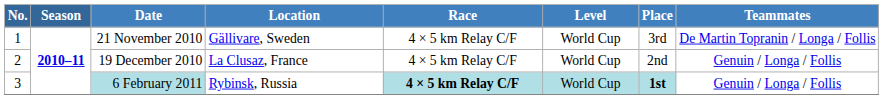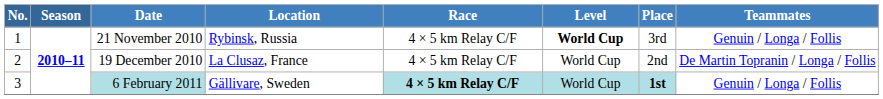21 November 2010 | Location: Gällivare, Sweden -> Rybinsk, Russia
21 November 2010 | Level: normal -> bold
21 November 2010 | Teammates: De Martin Topranin / Longa / Follis -> Genuin / Longa / Follis
19 December 2010 | Teammates: Genuin / Longa / Follis -> De Martin Topranin / Longa / Follis
6 February 2011 | Location: Rybinsk, Russia -> Gällivare, Sweden
